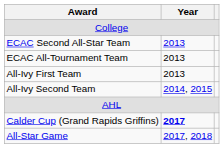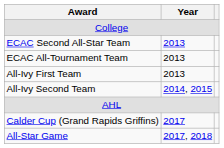Calder Cup (Grand Rapids Griffins) | Year: bold -> normal
